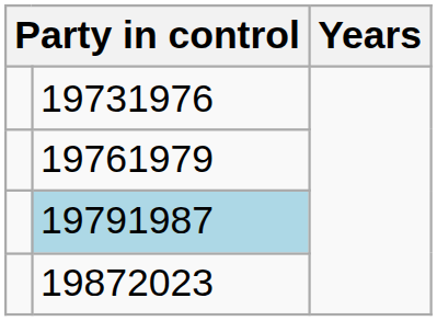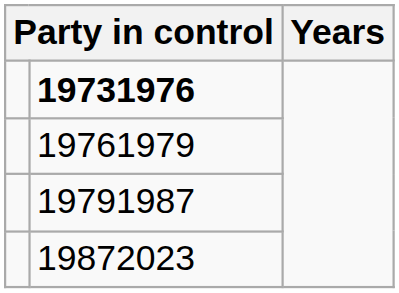19731976 | column 2: normal -> bold
19791987 | column 2: lightblue background -> no background
